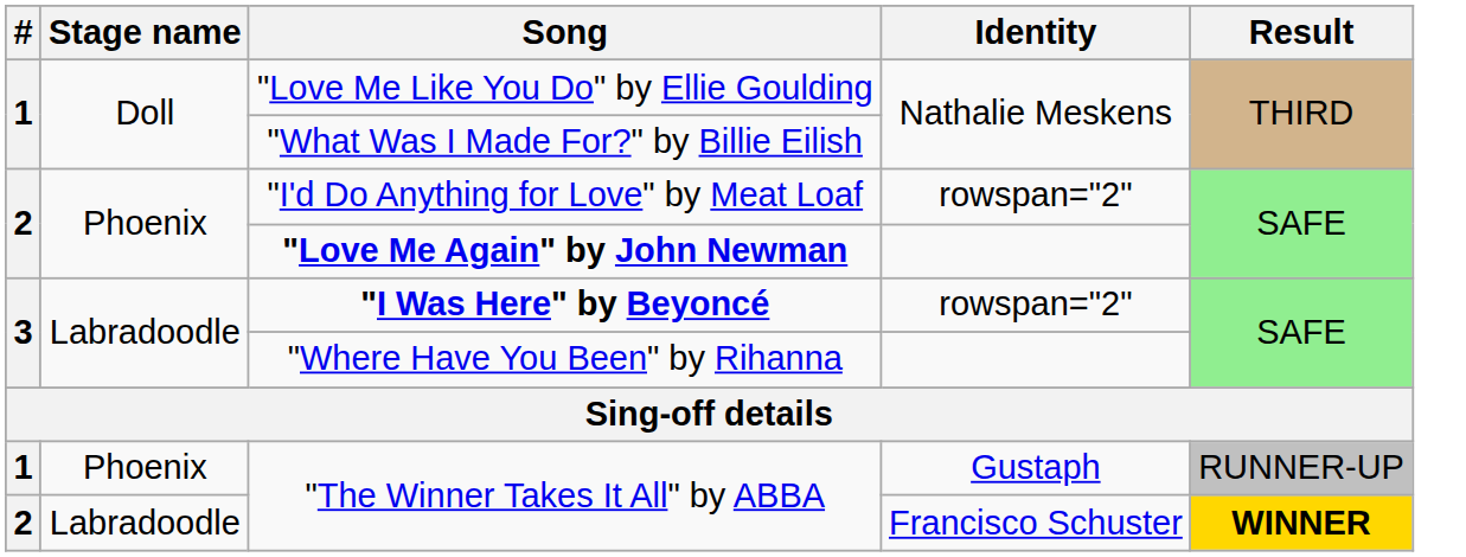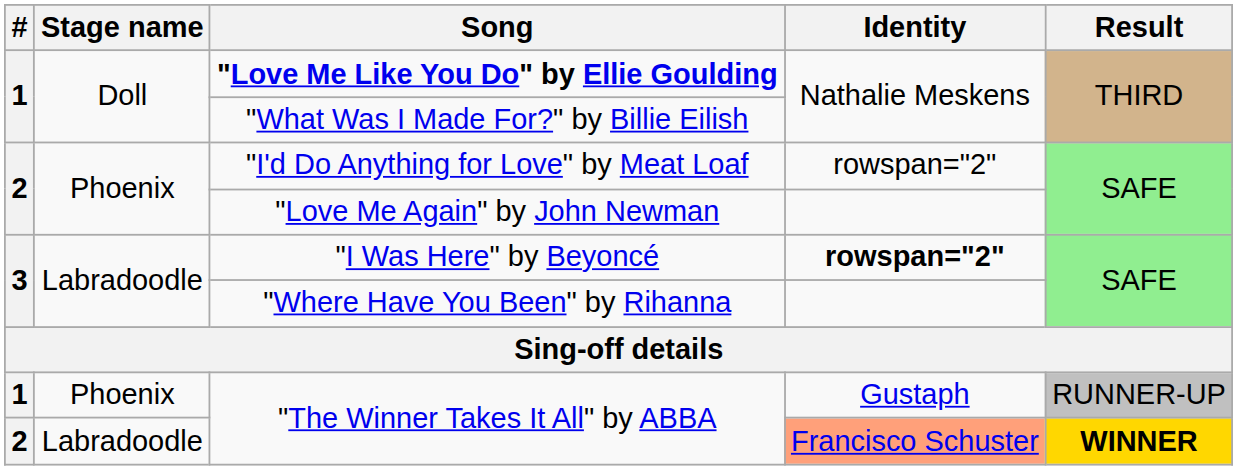"Love Me Like You Do" by Ellie Goulding | Song: normal -> bold
"Love Me Again" by John Newman | Song: bold -> normal
"I Was Here" by Beyoncé | Song: bold -> normal
"I Was Here" by Beyoncé | Identity: normal -> bold
"The Winner Takes It All" by ABBA / Francisco Schuster | Identity: no background -> lightsalmon background
